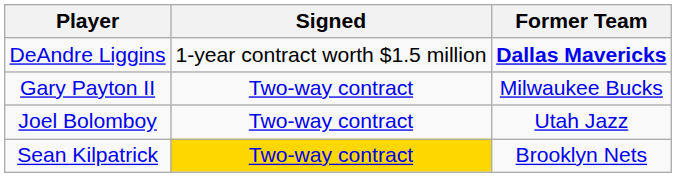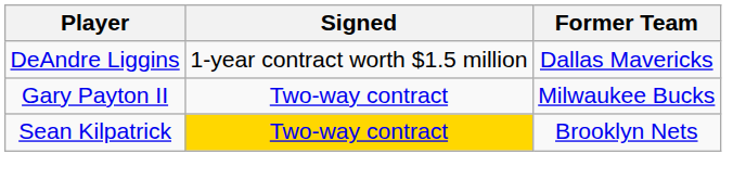DeAndre Liggins | Former Team: bold -> normal
- row: Joel Bolomboy | Two-way contract | Utah Jazz
